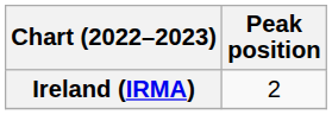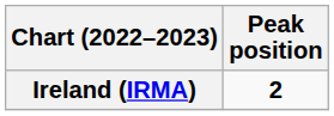Ireland (IRMA) | Peak position: normal -> bold
